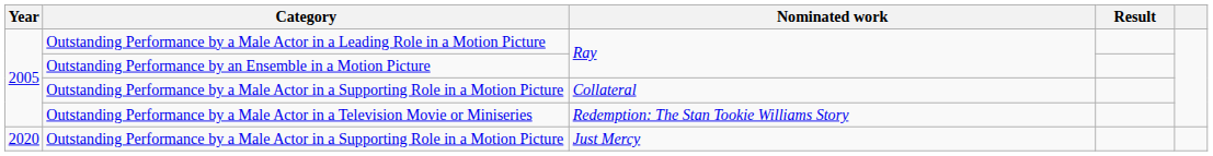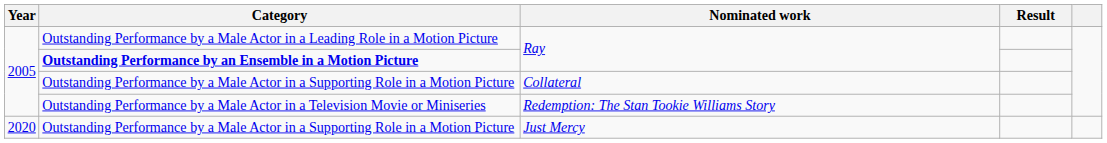Outstanding Performance by an Ensemble in a Motion Picture | Category: normal -> bold
